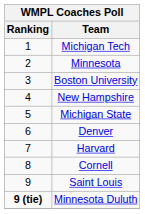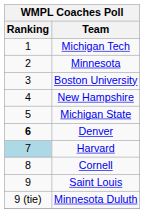Denver | Ranking: normal -> bold
Harvard | Ranking: no background -> lightblue background
Minnesota Duluth | Ranking: bold -> normal
